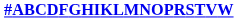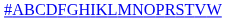row 1 | column 1: bold -> normal
